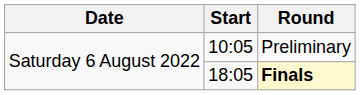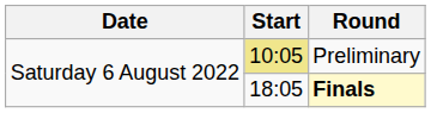Preliminary | Start: no background -> khaki background
